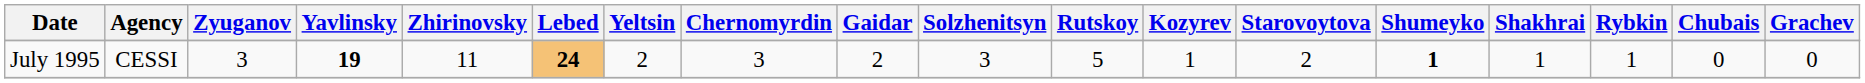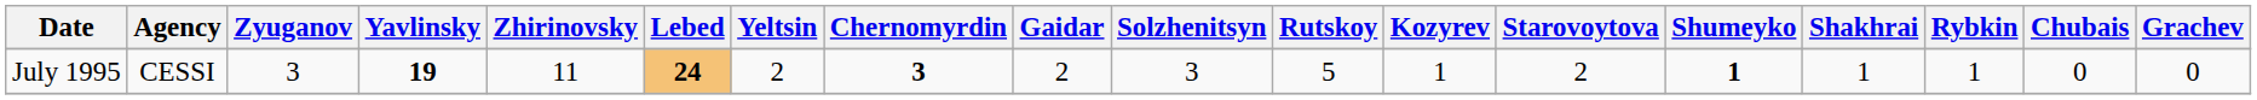July 1995 | Chernomyrdin: normal -> bold
